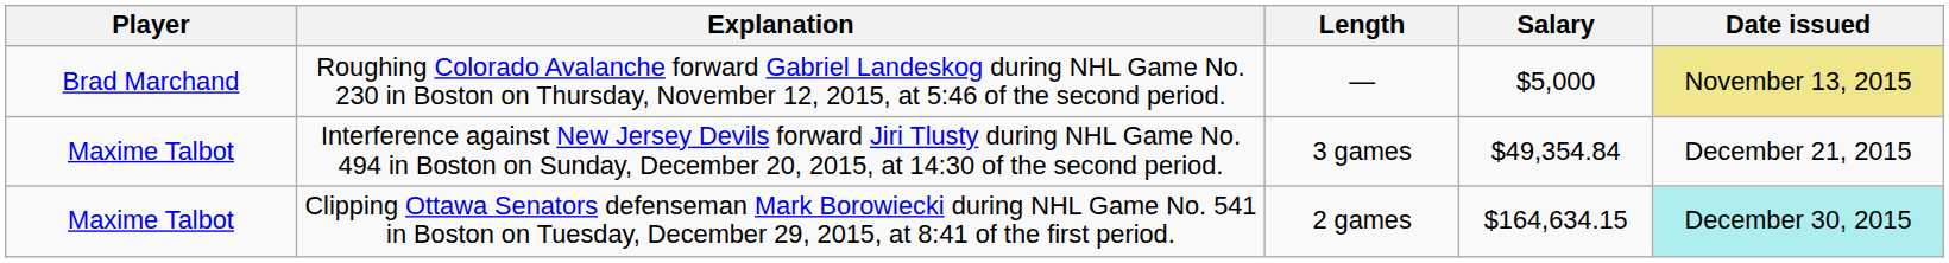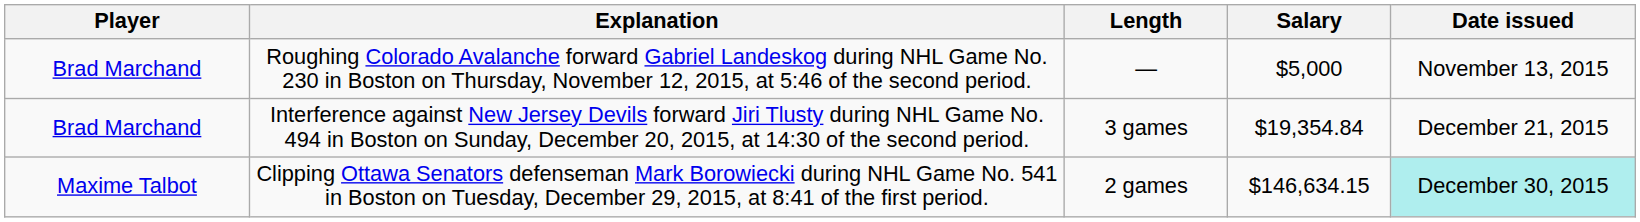row 2 | Date issued: khaki background -> no background
row 3 | Player: Maxime Talbot -> Brad Marchand
row 3 | Salary: $49,354.84 -> $19,354.84
row 4 | Salary: $164,634.15 -> $146,634.15
